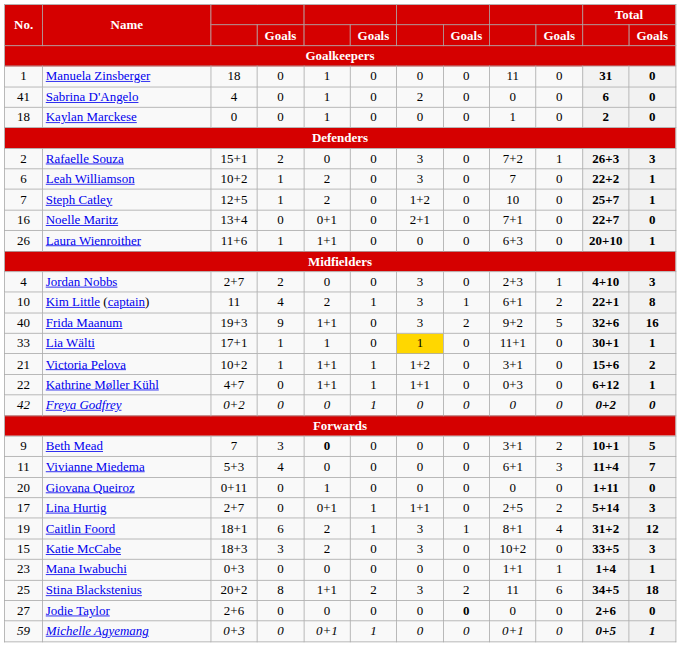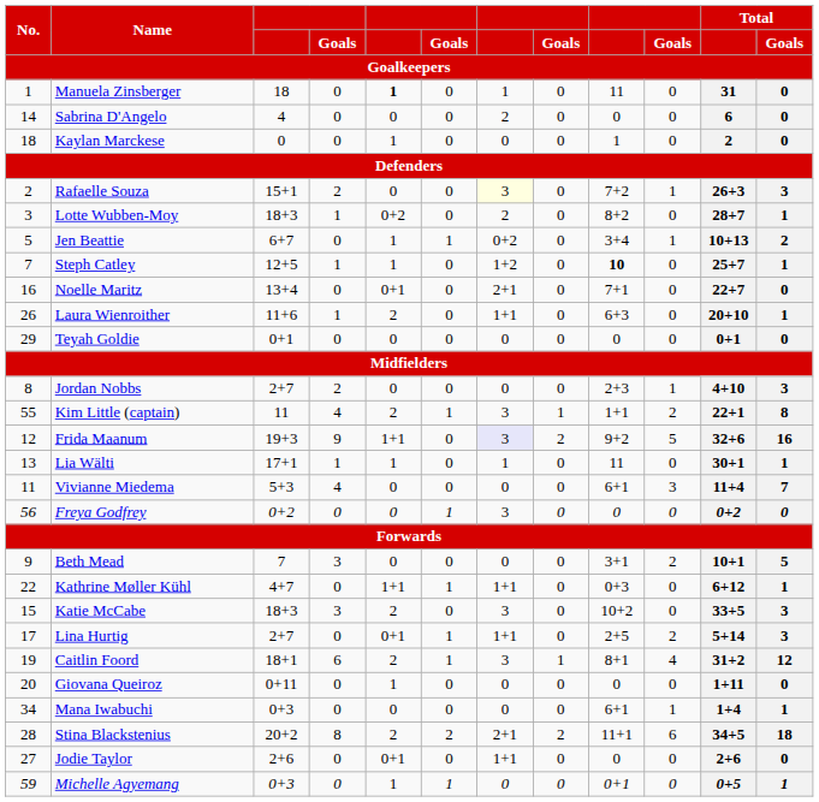Manuela Zinsberger | column 5: normal -> bold
Manuela Zinsberger | column 7: 0 -> 1
Sabrina D'Angelo | No.: 41 -> 14
Sabrina D'Angelo | column 5: 1 -> 0
Rafaelle Souza | column 7: no background -> lightyellow background
+ row: 3 | Lotte Wubben-Moy | 18+3 | 1 | 0+2 | 0 | 2 | 0 | 8+2 | 0 | 28+7 | 1
+ row: 5 | Jen Beattie | 6+7 | 0 | 1 | 1 | 0+2 | 0 | 3+4 | 1 | 10+13 | 2
- row: 6 | Leah Williamson | 10+2 | 1 | 2 | 0 | 3 | 0 | 7 | 0 | 22+2 | 1
Steph Catley | column 5: 2 -> 1
Steph Catley | column 9: normal -> bold
Laura Wienroither | column 5: 1+1 -> 2
Laura Wienroither | column 7: 0 -> 1+1
+ row: 29 | Teyah Goldie | 0+1 | 0 | 0 | 0 | 0 | 0 | 0 | 0 | 0+1 | 0
Jordan Nobbs | No.: 4 -> 8
Jordan Nobbs | column 7: 3 -> 0
Kim Little (captain) | No.: 10 -> 55
Kim Little (captain) | column 9: 6+1 -> 1+1
Frida Maanum | No.: 40 -> 12
Frida Maanum | column 7: no background -> lavender background
Lia Wälti | No.: 33 -> 13
Lia Wälti | column 7: gold background -> no background
Lia Wälti | column 9: 11+1 -> 11
- row: 21 | Victoria Pelova | 10+2 | 1 | 1+1 | 1 | 1+2 | 0 | 3+1 | 0 | 15+6 | 2
rows swapped: Kathrine Møller Kühl <-> Vivianne Miedema
Freya Godfrey | No.: 42 -> 56
Freya Godfrey | column 7: 0 -> 3
Beth Mead | column 5: bold -> normal
rows swapped: Katie McCabe <-> Giovana Queiroz
Mana Iwabuchi | No.: 23 -> 34
Mana Iwabuchi | column 9: 1+1 -> 6+1
Stina Blackstenius | No.: 25 -> 28
Stina Blackstenius | column 5: 1+1 -> 2
Stina Blackstenius | column 7: 3 -> 2+1
Stina Blackstenius | column 9: 11 -> 11+1
Jodie Taylor | column 5: 0 -> 0+1
Jodie Taylor | column 7: 0 -> 1+1
Jodie Taylor | column 8: bold -> normal
Michelle Agyemang | column 5: 0+1 -> 1
